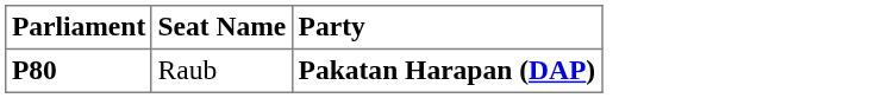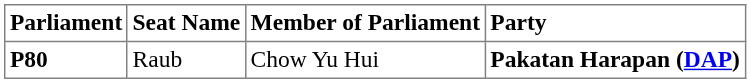+ column: Member of Parliament | Chow Yu Hui
